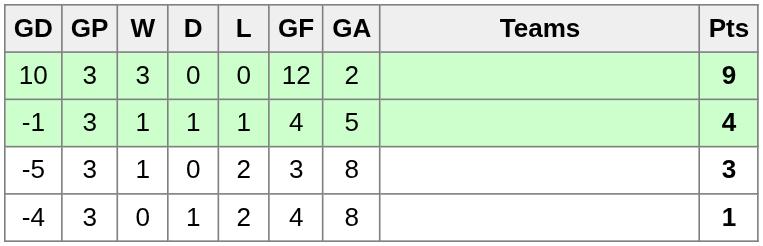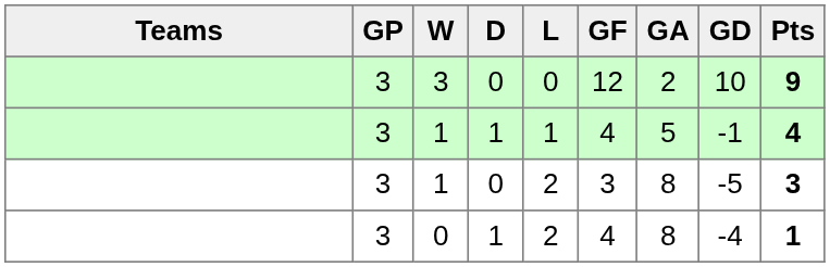columns swapped: Teams <-> GD
